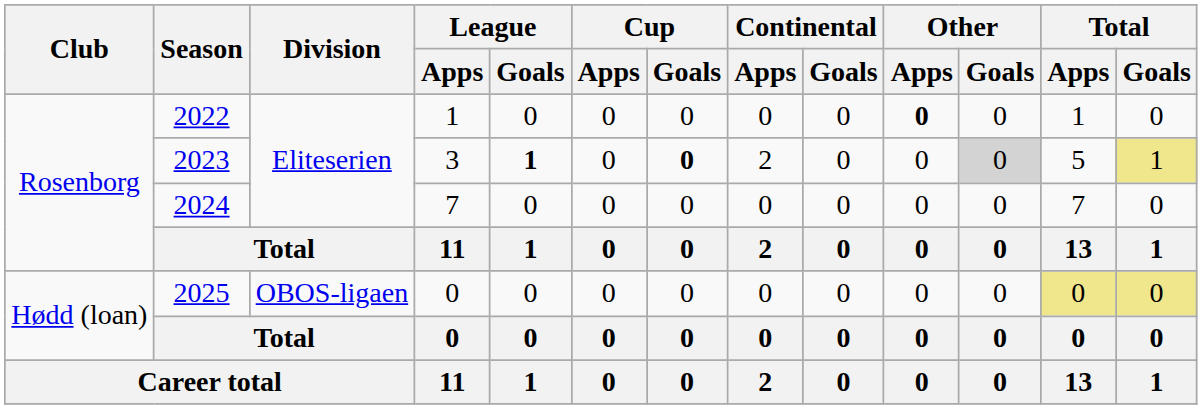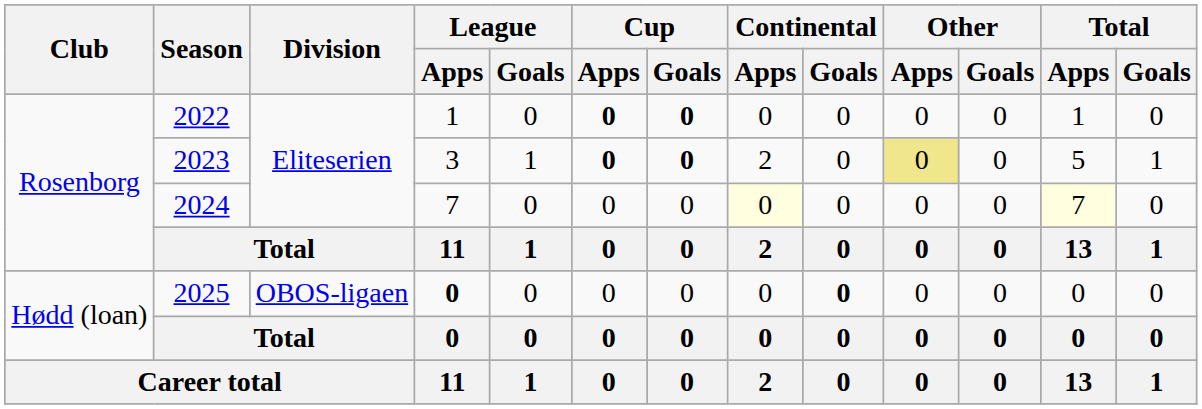2022 | Cup / Apps: normal -> bold
2022 | Cup / Goals: normal -> bold
2022 | Other / Apps: bold -> normal
2023 | League / Goals: bold -> normal
2023 | Cup / Apps: normal -> bold
2023 | Other / Apps: no background -> khaki background
2023 | Other / Goals: lightgrey background -> no background
2023 | Total / Goals: khaki background -> no background
2024 | Continental / Apps: no background -> lightyellow background
2024 | Total / Apps: no background -> lightyellow background
2025 | League / Apps: normal -> bold
2025 | Continental / Goals: normal -> bold
2025 | Total / Apps: khaki background -> no background
2025 | Total / Goals: khaki background -> no background
